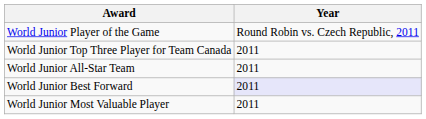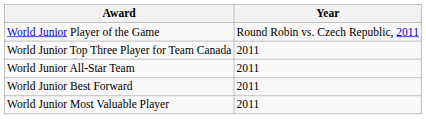World Junior Best Forward | Year: lavender background -> no background
